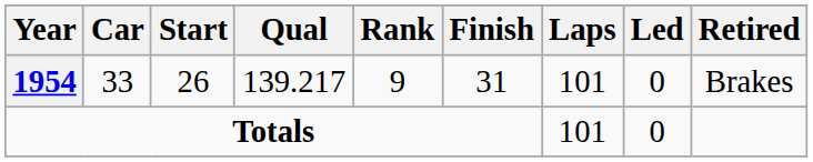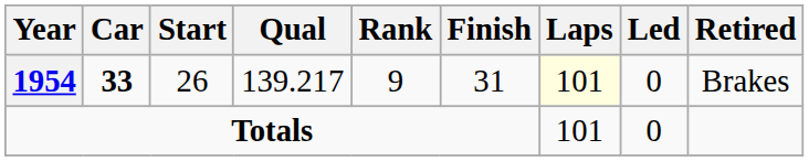1954 | Car: normal -> bold
1954 | Laps: no background -> lightyellow background
